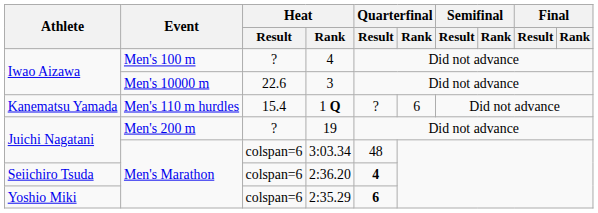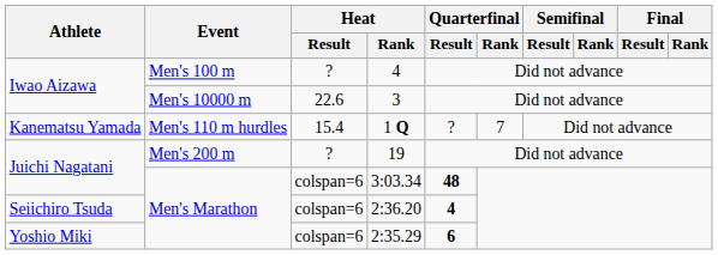1 Q | Quarterfinal / Rank: 6 -> 7
3:03.34 | Quarterfinal / Result: normal -> bold
